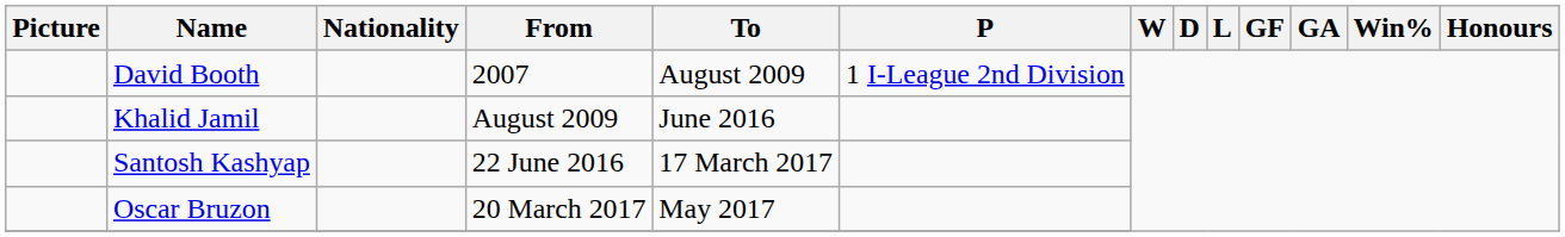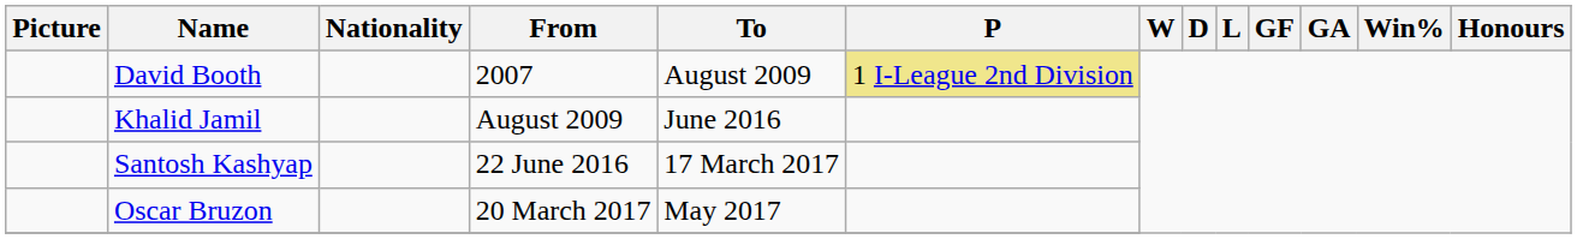David Booth | P: no background -> khaki background
